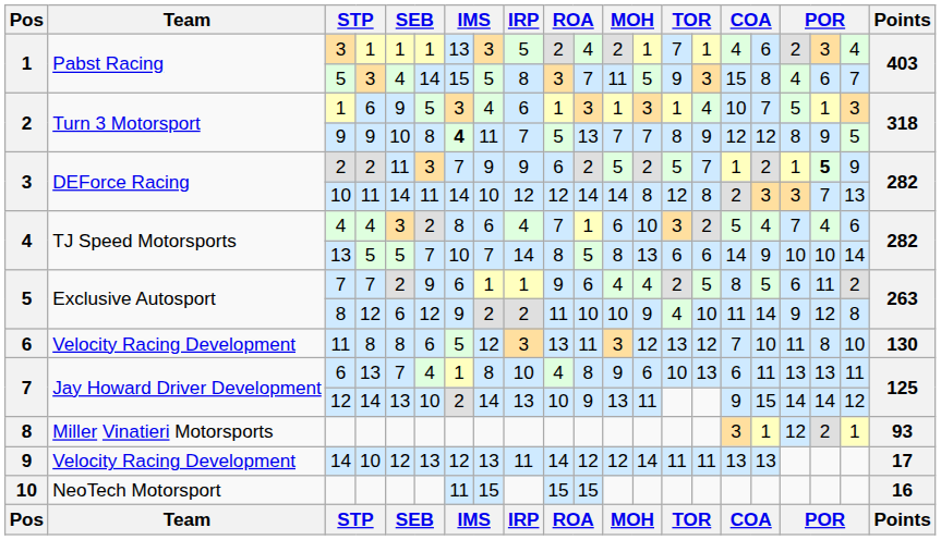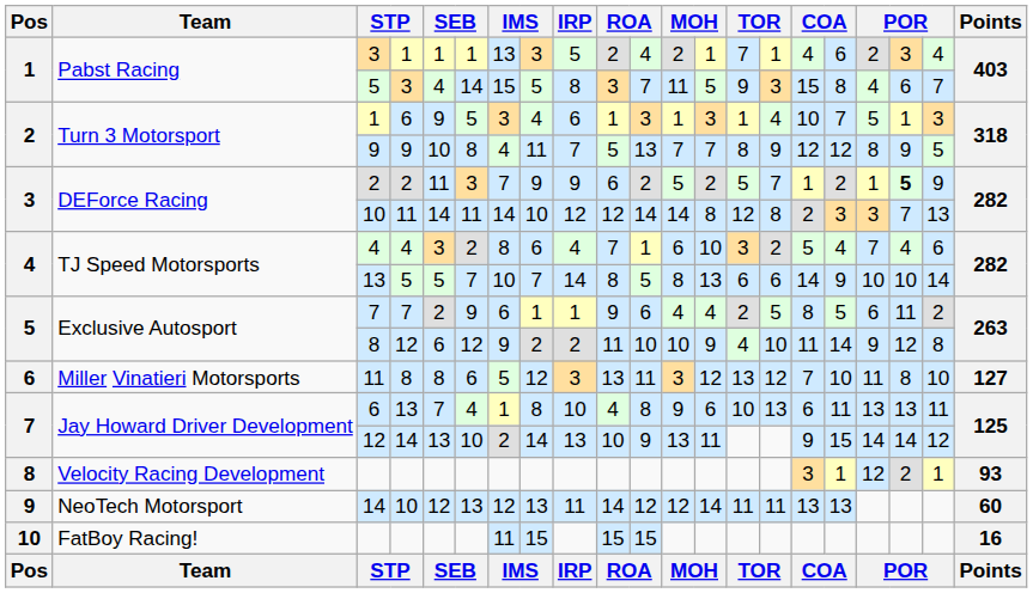row 5 | column 7: bold -> normal
row 12 | Team: Velocity Racing Development -> Miller Vinatieri Motorsports
row 12 | Points: 130 -> 127
row 15 | Team: Miller Vinatieri Motorsports -> Velocity Racing Development
row 16 | Team: Velocity Racing Development -> NeoTech Motorsport
row 16 | Points: 17 -> 60
row 17 | Team: NeoTech Motorsport -> FatBoy Racing!
